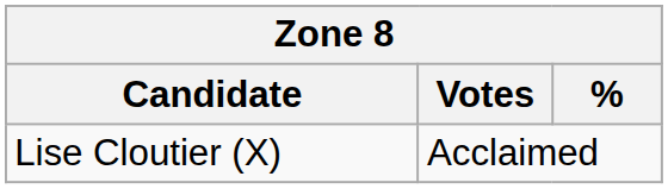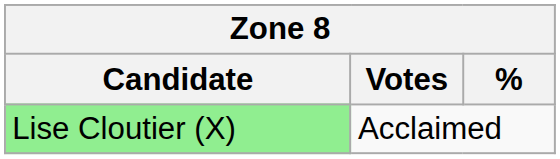Lise Cloutier (X) | Candidate: no background -> lightgreen background
